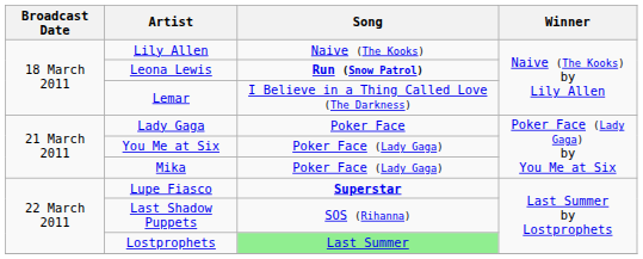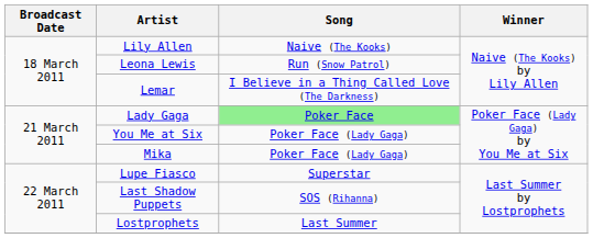Leona Lewis | Song: bold -> normal
Lady Gaga | Song: no background -> lightgreen background
Lupe Fiasco | Song: bold -> normal
Lostprophets | Song: lightgreen background -> no background
